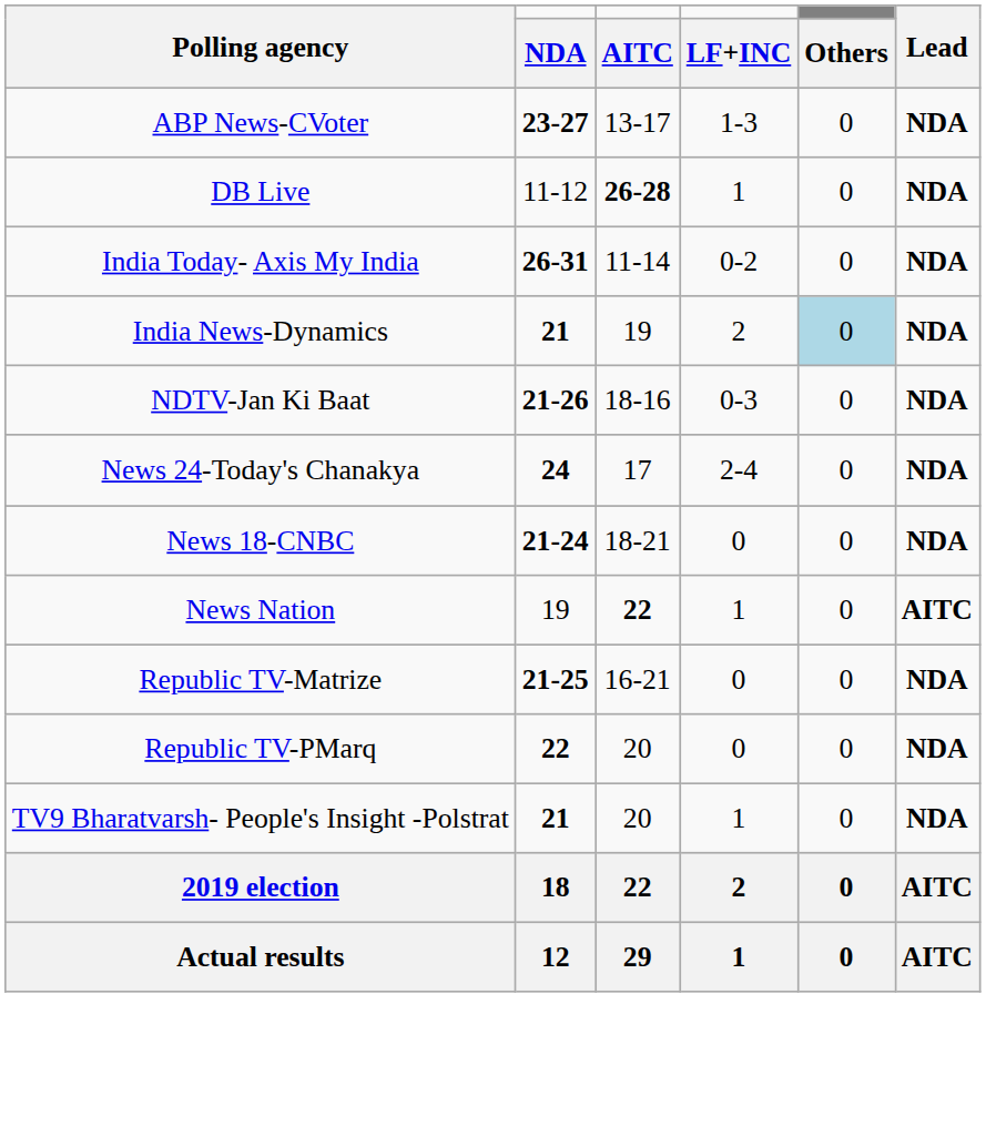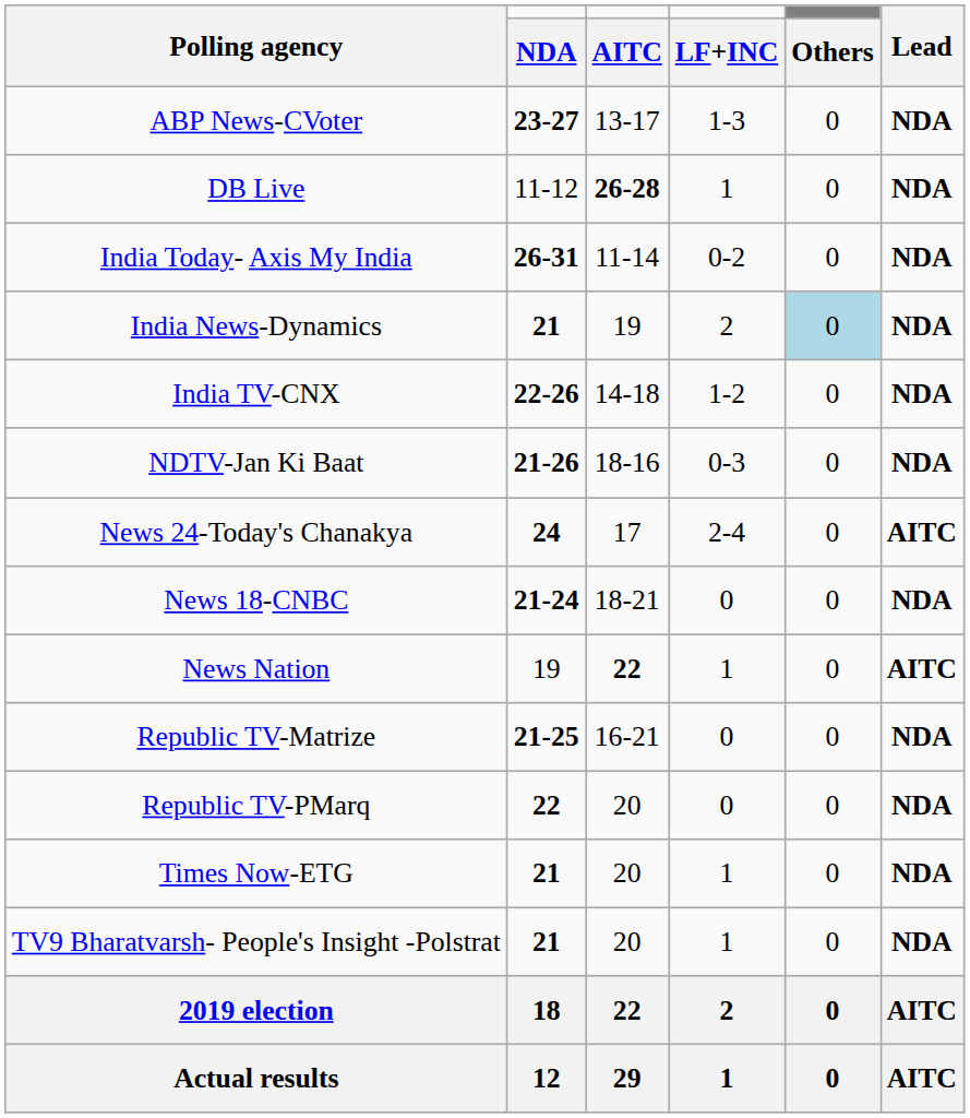+ row: India TV-CNX | 22-26 | 14-18 | 1-2 | 0 | NDA
News 24-Today's Chanakya | Lead: NDA -> AITC
+ row: Times Now-ETG | 21 | 20 | 1 | 0 | NDA
